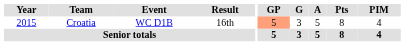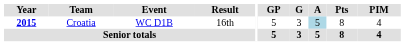Croatia | Year: normal -> bold
Croatia | GP: lightsalmon background -> no background
Croatia | A: no background -> lightblue background
